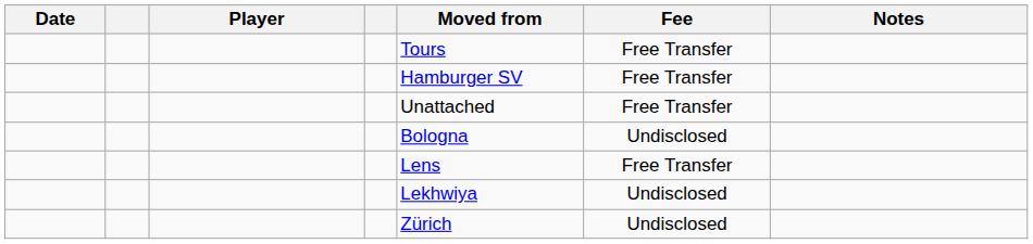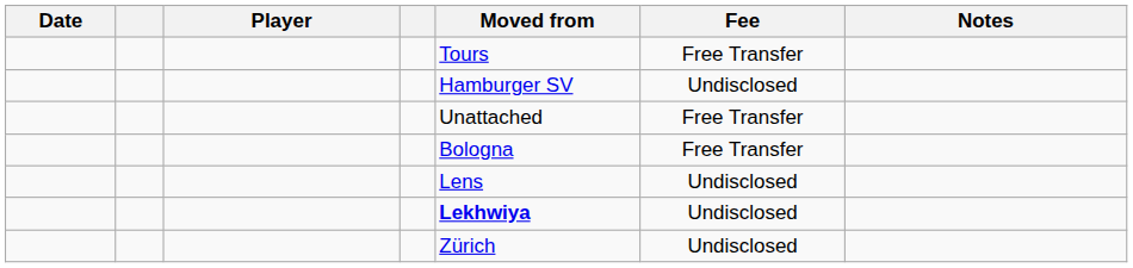row 3 | Fee: Free Transfer -> Undisclosed
row 5 | Fee: Undisclosed -> Free Transfer
row 6 | Fee: Free Transfer -> Undisclosed
row 7 | Moved from: normal -> bold
